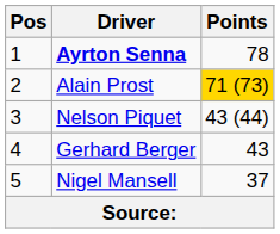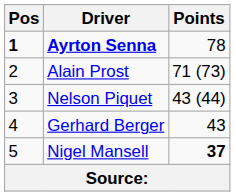Ayrton Senna | Pos: normal -> bold
Alain Prost | Points: gold background -> no background
Nigel Mansell | Points: normal -> bold
